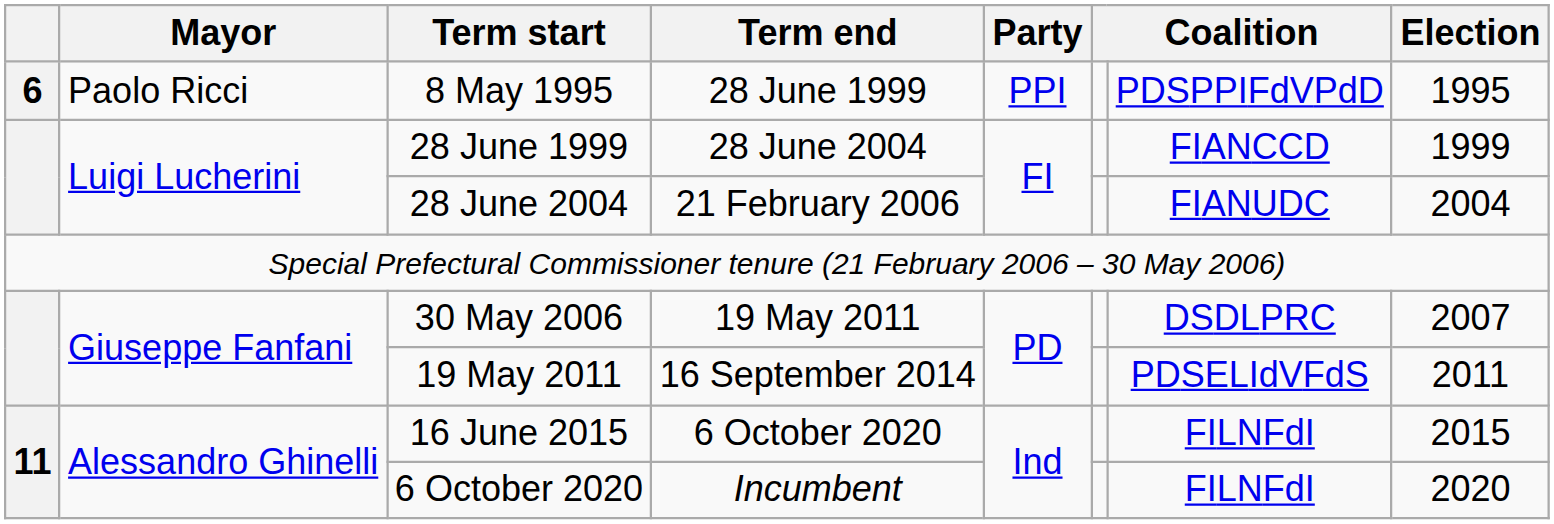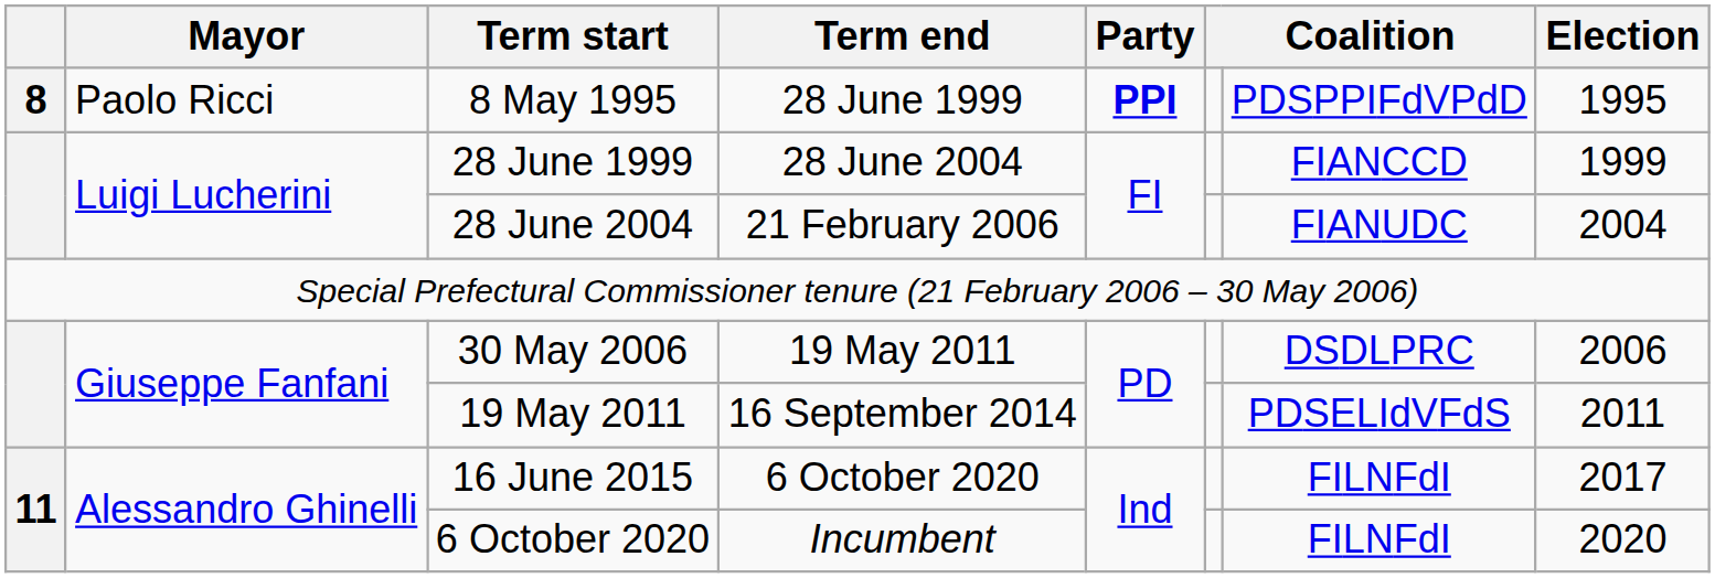8 May 1995 | column 1: 6 -> 8
8 May 1995 | Party: normal -> bold
30 May 2006 | Election: 2007 -> 2006
16 June 2015 | Election: 2015 -> 2017
